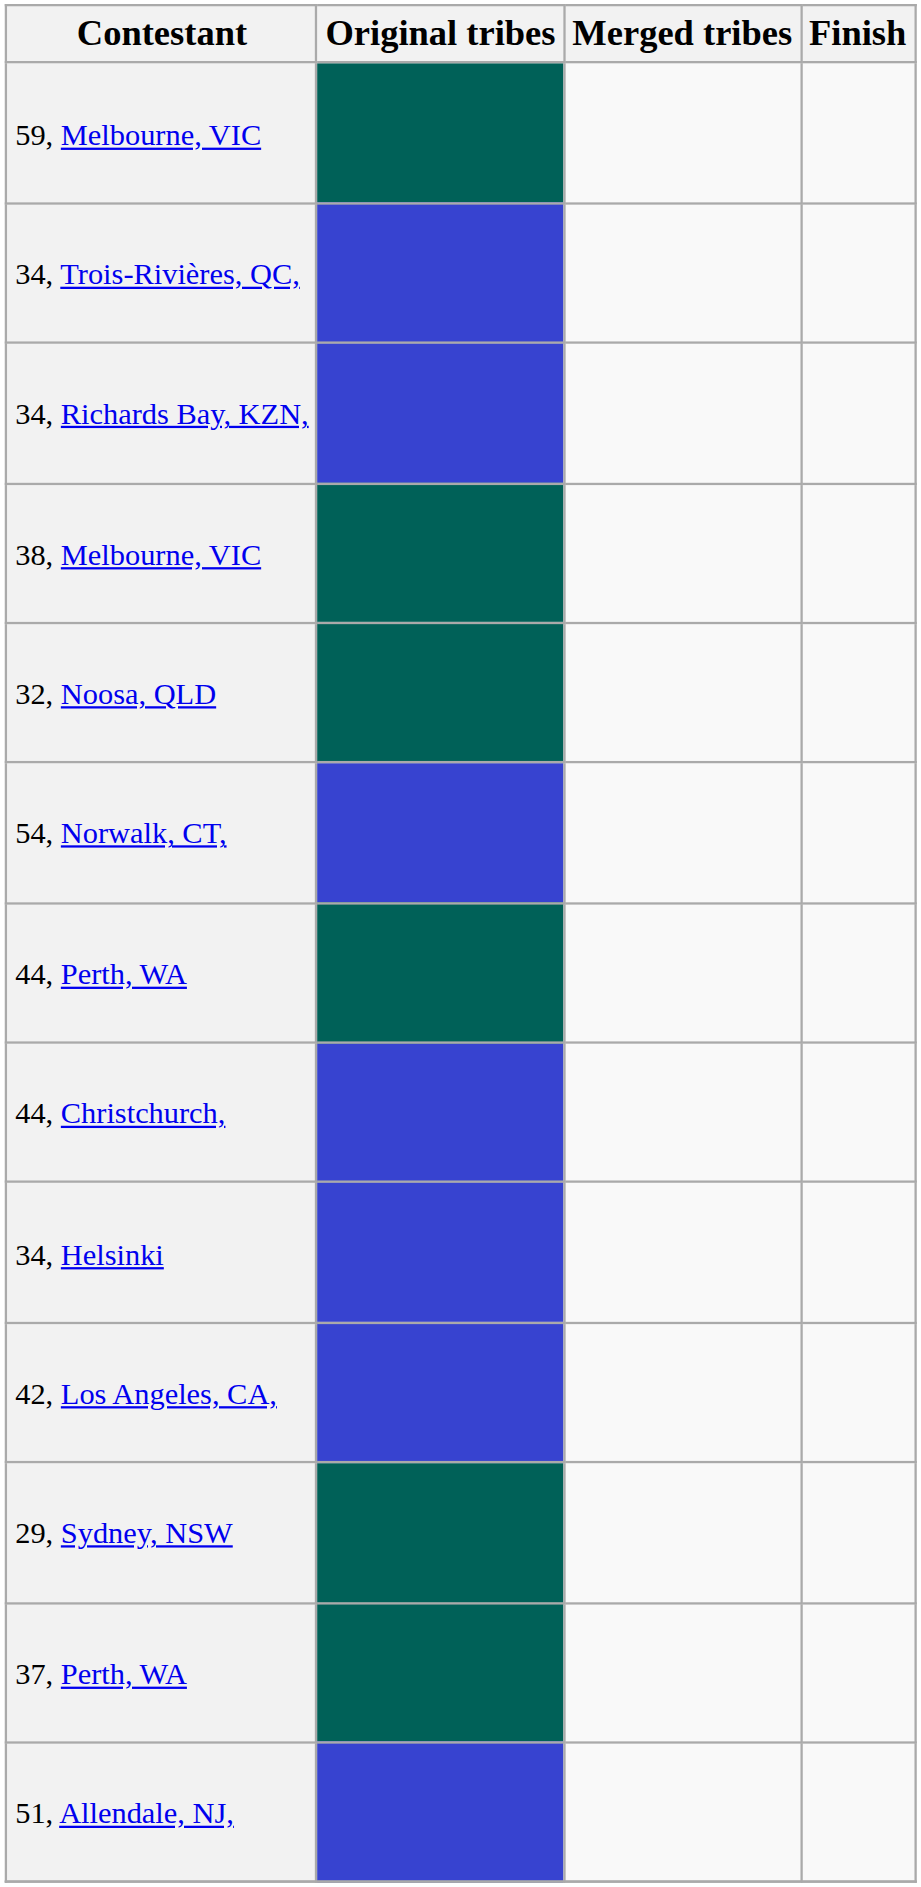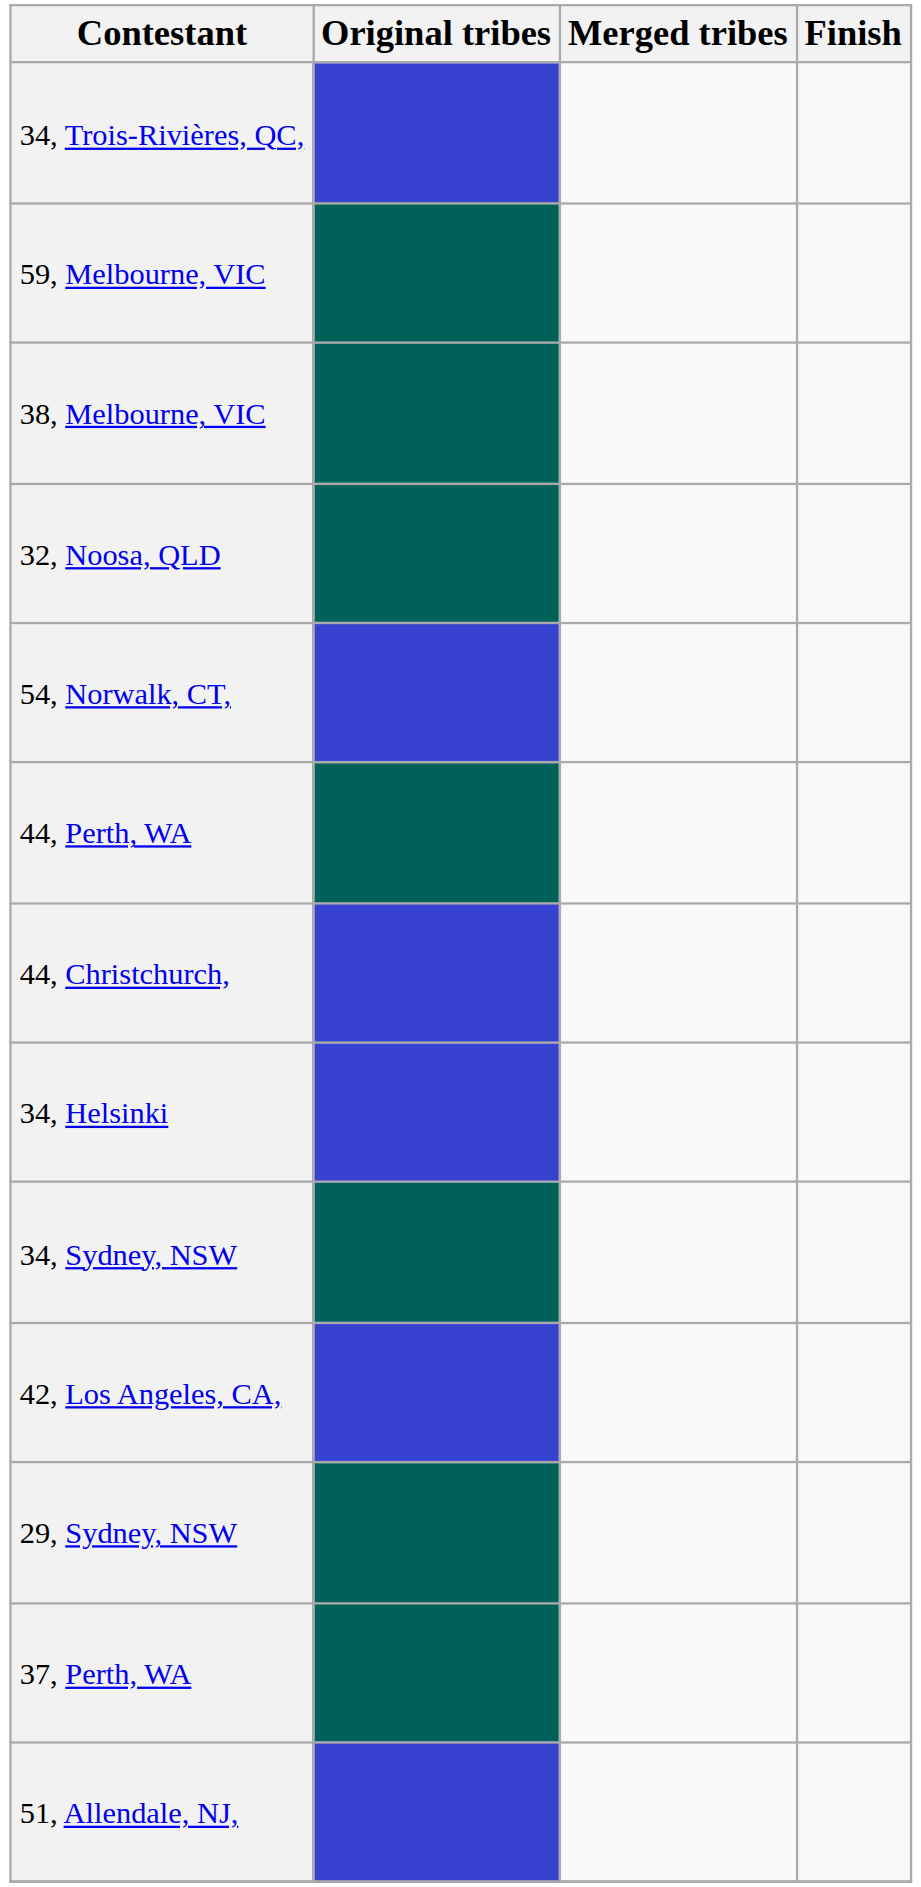rows swapped: 59, Melbourne, VIC <-> 34, Trois-Rivières, QC,
- row: 34, Richards Bay, KZN,
+ row: 34, Sydney, NSW
